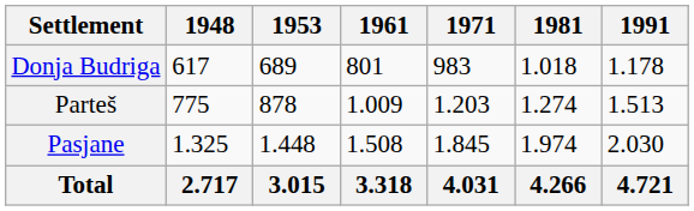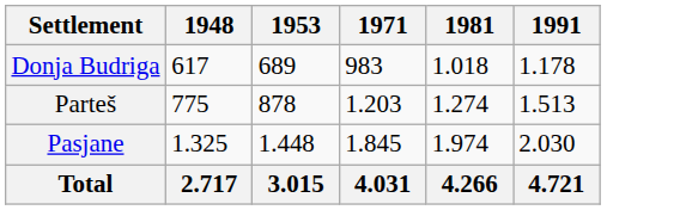- column: 1961 | 801 | 1.009 | 1.508 | 3.318
